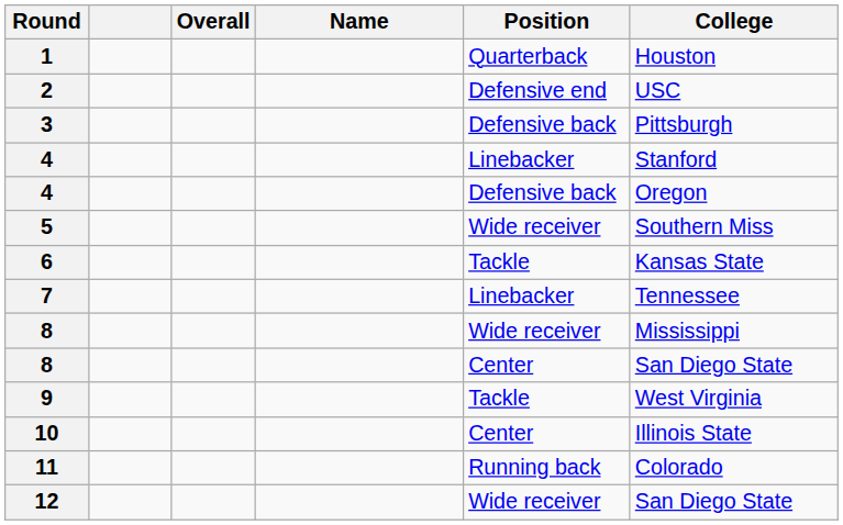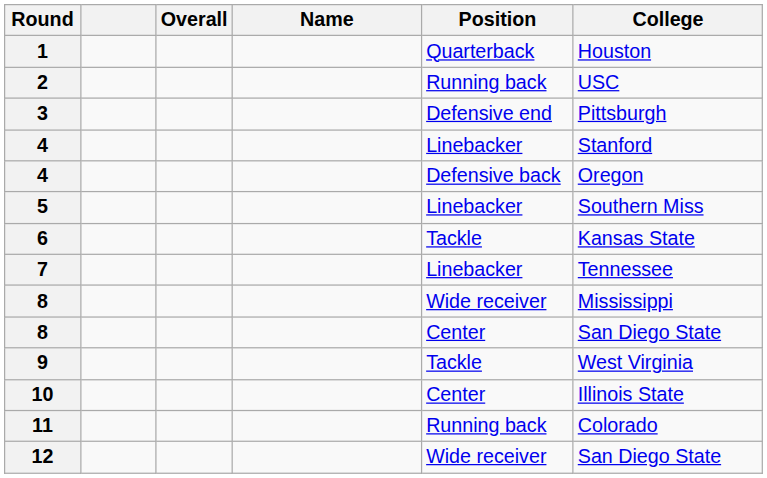2 | Position: Defensive end -> Running back
3 | Position: Defensive back -> Defensive end
5 | Position: Wide receiver -> Linebacker
